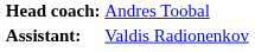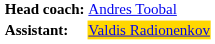Assistant: | column 2: no background -> gold background
